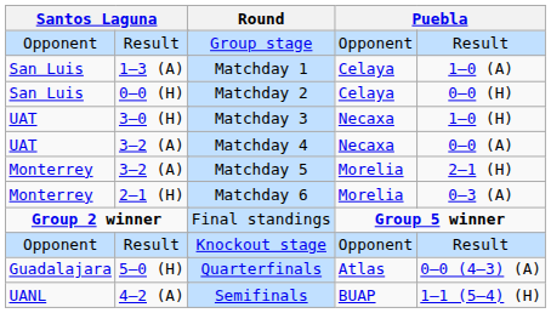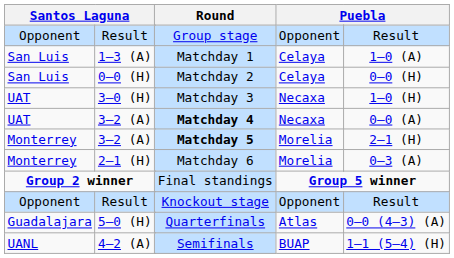UAT / 3–2 (A) | Round: normal -> bold
Monterrey / 3–2 (A) | Round: normal -> bold
